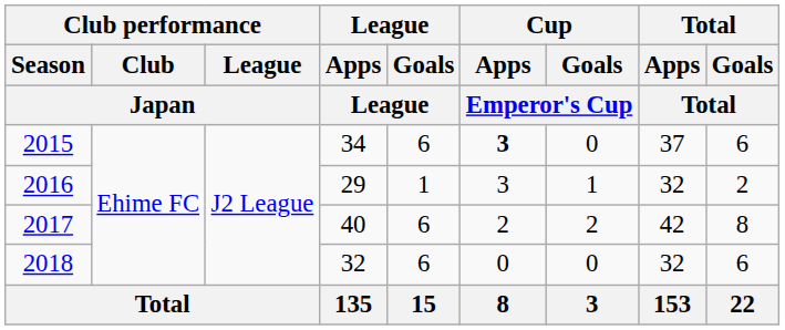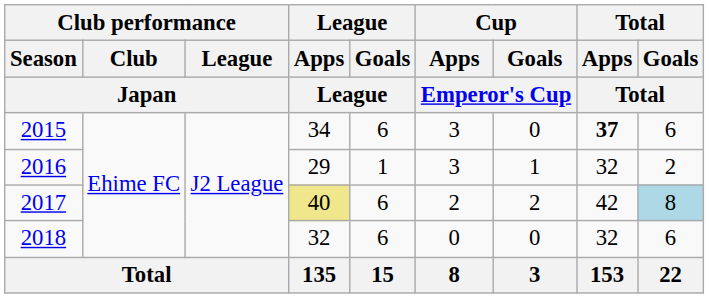2015 | Cup / Apps / Emperor's Cup: bold -> normal
2015 | Total / Apps / Total: normal -> bold
2017 | League / Apps / League: no background -> khaki background
2017 | Total / Goals / Total: no background -> lightblue background
